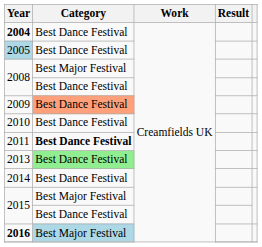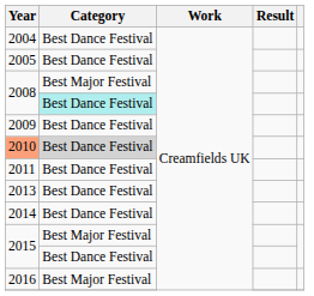2004 | Year: bold -> normal
2005 | Year: lightblue background -> no background
2008 / Best Dance Festival | Category: no background -> paleturquoise background
2009 | Category: lightsalmon background -> no background
2010 | Year: no background -> lightsalmon background
2010 | Category: no background -> lightgrey background
2011 | Category: bold -> normal
2013 | Category: lightgreen background -> no background
2016 | Year: bold -> normal
2016 | Category: lightblue background -> no background
